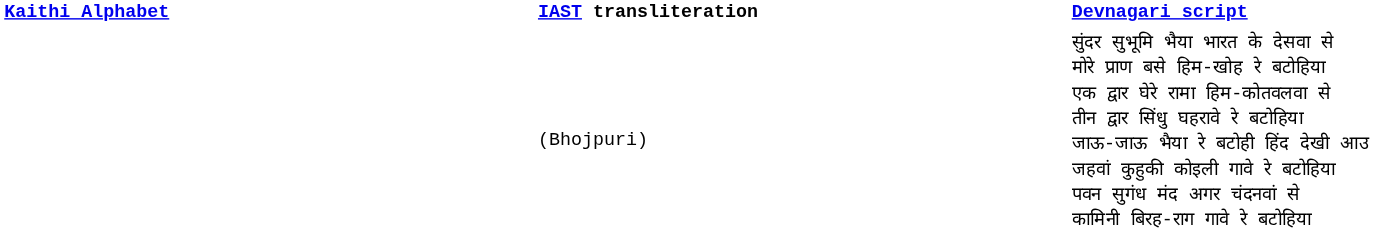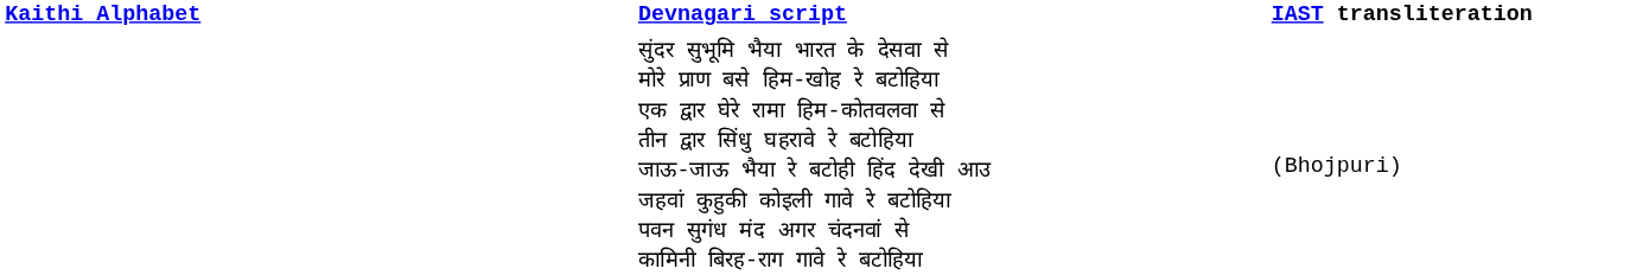columns swapped: Devnagari script <-> IAST transliteration
